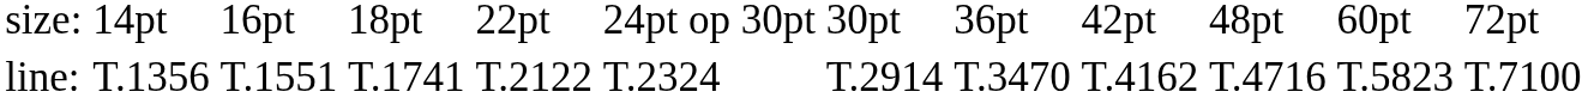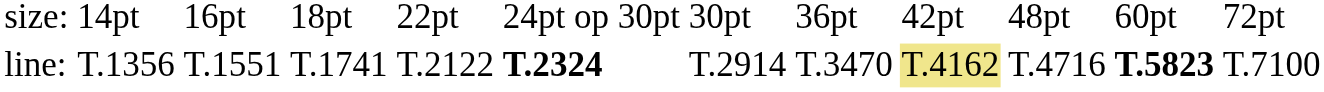line: | column 6: normal -> bold
line: | column 9: no background -> khaki background
line: | column 11: normal -> bold
